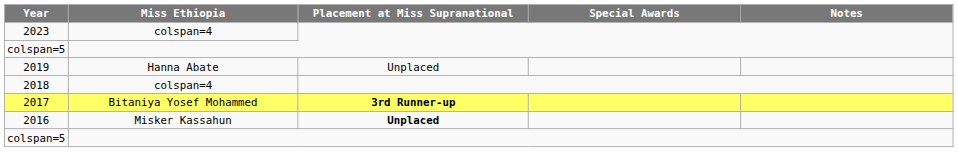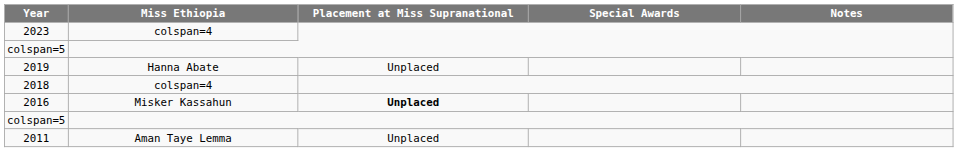- row: 2017 | Bitaniya Yosef Mohammed | 3rd Runner-up
+ row: 2011 | Aman Taye Lemma | Unplaced
